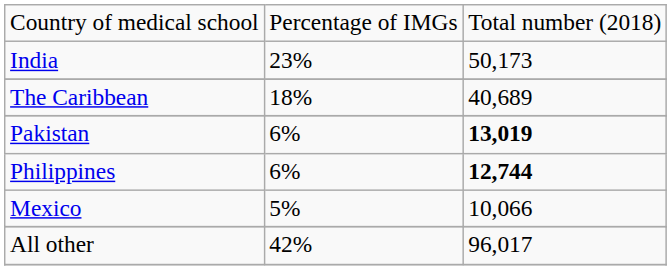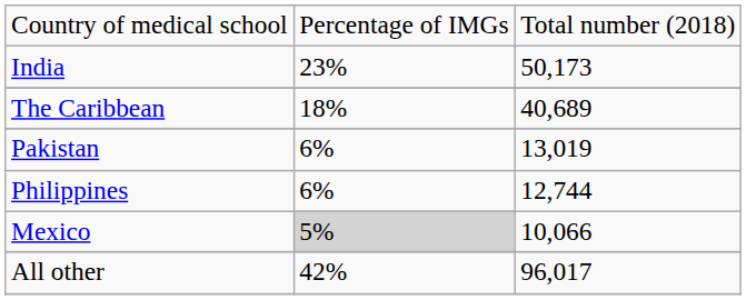Pakistan | column 3: bold -> normal
Philippines | column 3: bold -> normal
Mexico | column 2: no background -> lightgrey background
